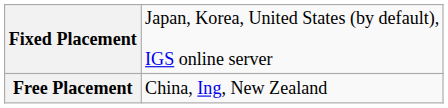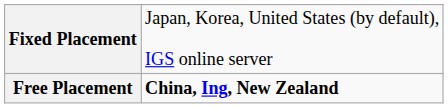Free Placement | column 2: normal -> bold
